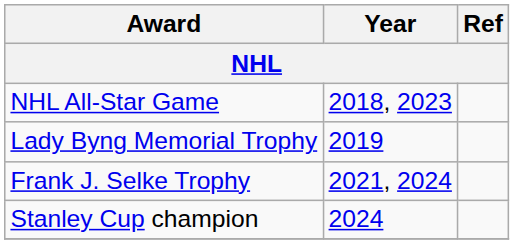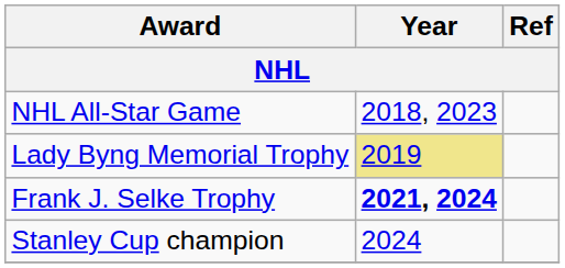Lady Byng Memorial Trophy | Year: no background -> khaki background
Frank J. Selke Trophy | Year: normal -> bold
